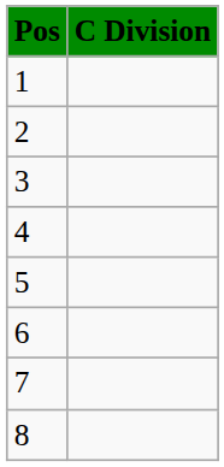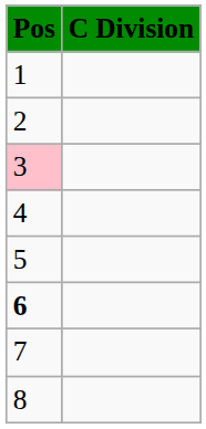3 | Pos: no background -> pink background
6 | Pos: normal -> bold
